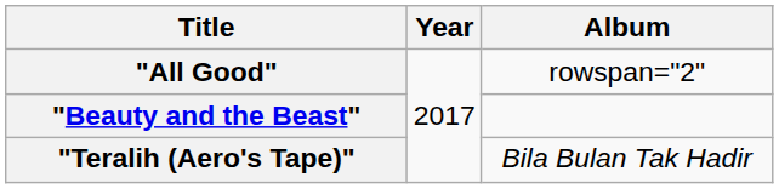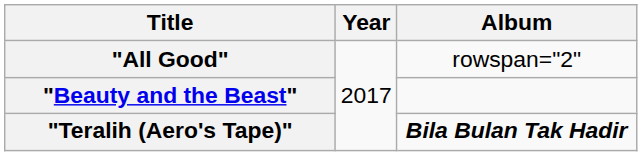"Teralih (Aero's Tape)" | Album: normal -> bold
